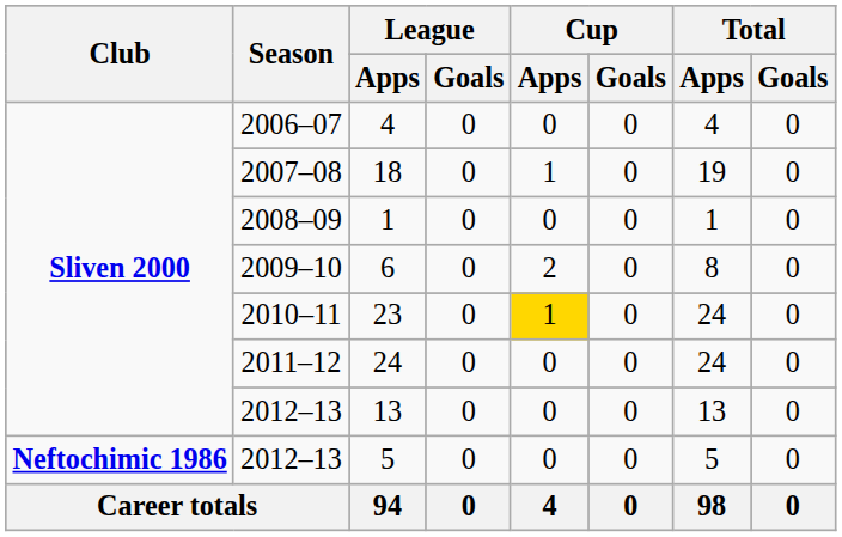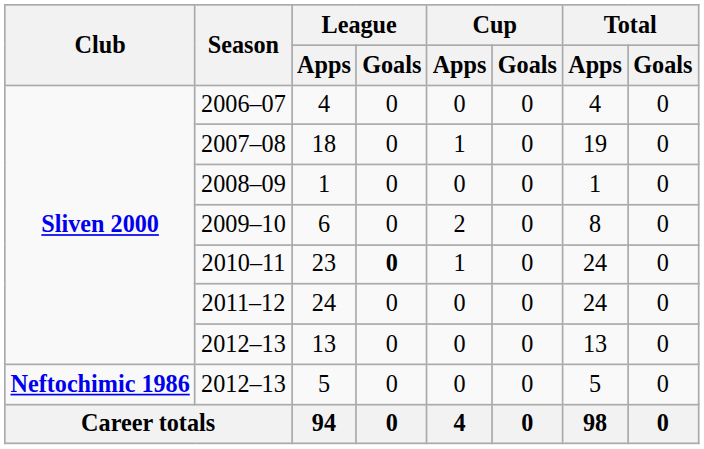23 | League / Goals: normal -> bold
23 | Cup / Apps: gold background -> no background
